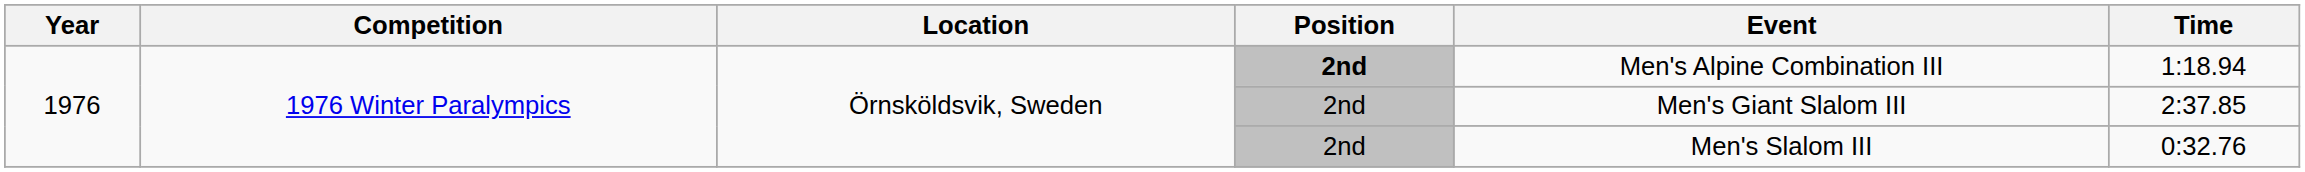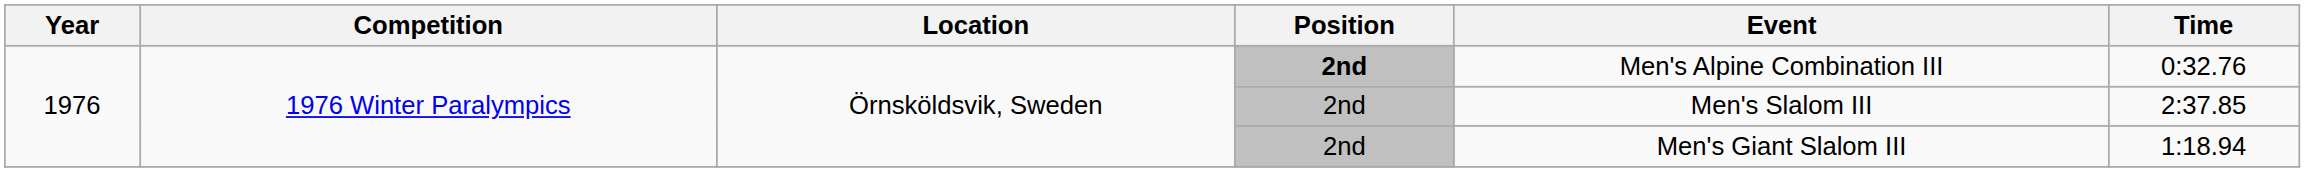row 2 | Time: 1:18.94 -> 0:32.76
row 3 | Event: Men's Giant Slalom III -> Men's Slalom III
row 4 | Event: Men's Slalom III -> Men's Giant Slalom III
row 4 | Time: 0:32.76 -> 1:18.94
